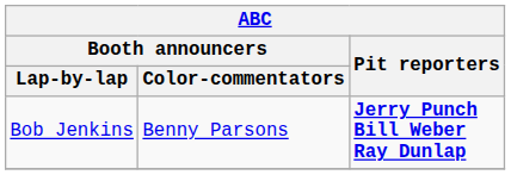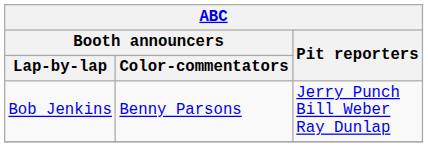Bob Jenkins | Pit reporters: bold -> normal
